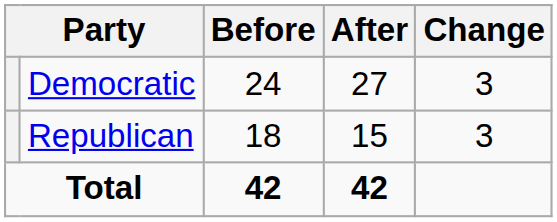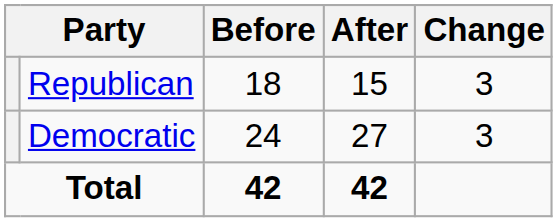rows swapped: Democratic <-> Republican
